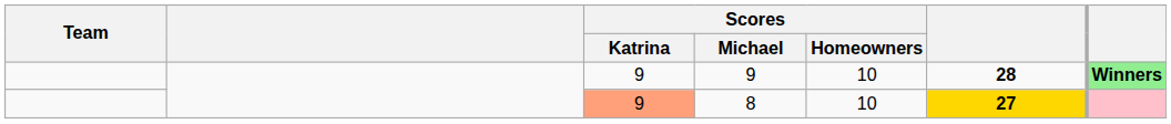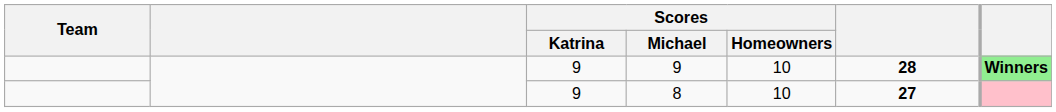8 | Scores / Katrina: lightsalmon background -> no background
8 | column 6: gold background -> no background
